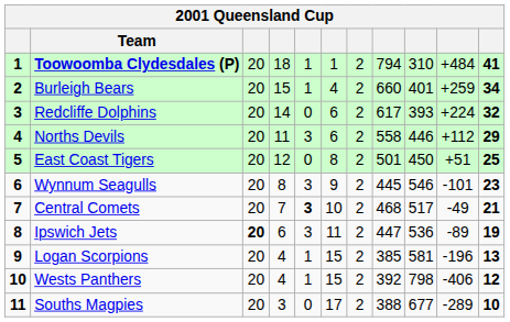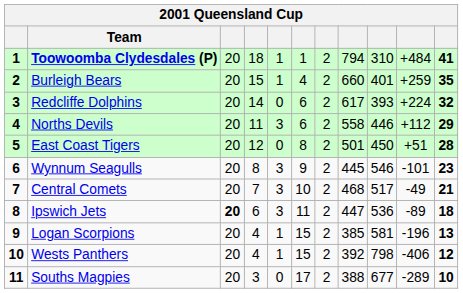Burleigh Bears | column 11: 34 -> 35
East Coast Tigers | column 11: 25 -> 28
Central Comets | column 5: bold -> normal
Ipswich Jets | column 11: 19 -> 18
